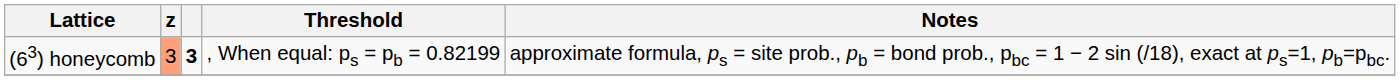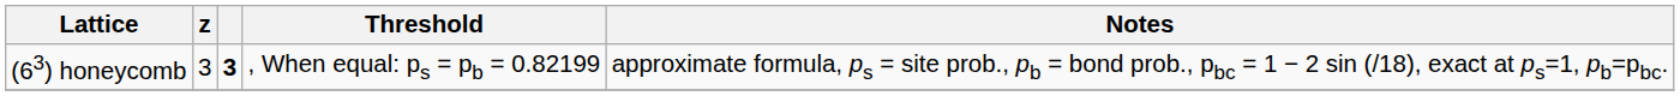(63) honeycomb | z: lightsalmon background -> no background
